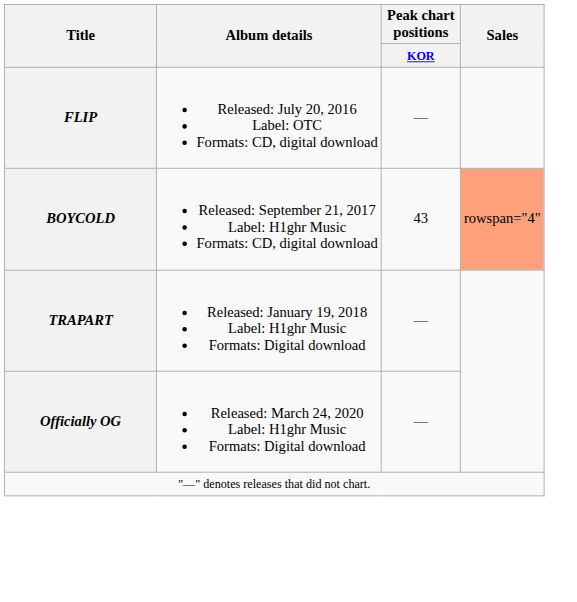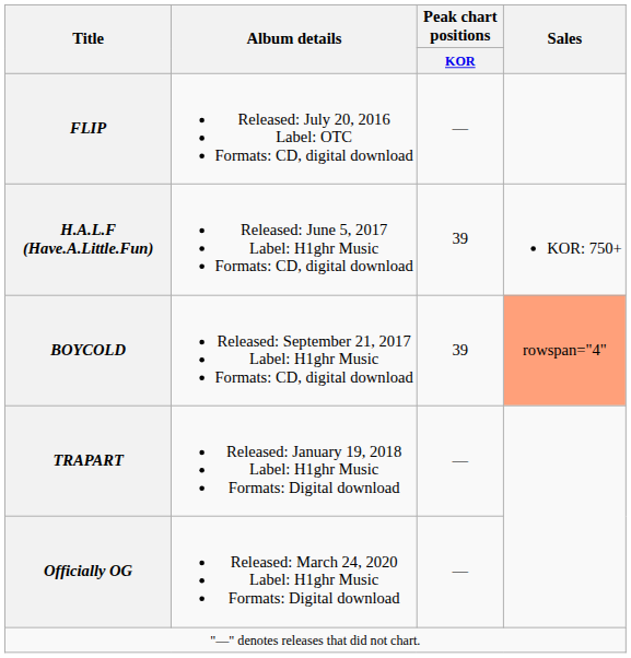+ row: H.A.L.F (Have.A.Little.Fun) | Released: June 5, 2017 Label: H1ghr Music Formats: CD, digital download | 39 | KOR: 750+
BOYCOLD | Peak chart positions / KOR: 43 -> 39
